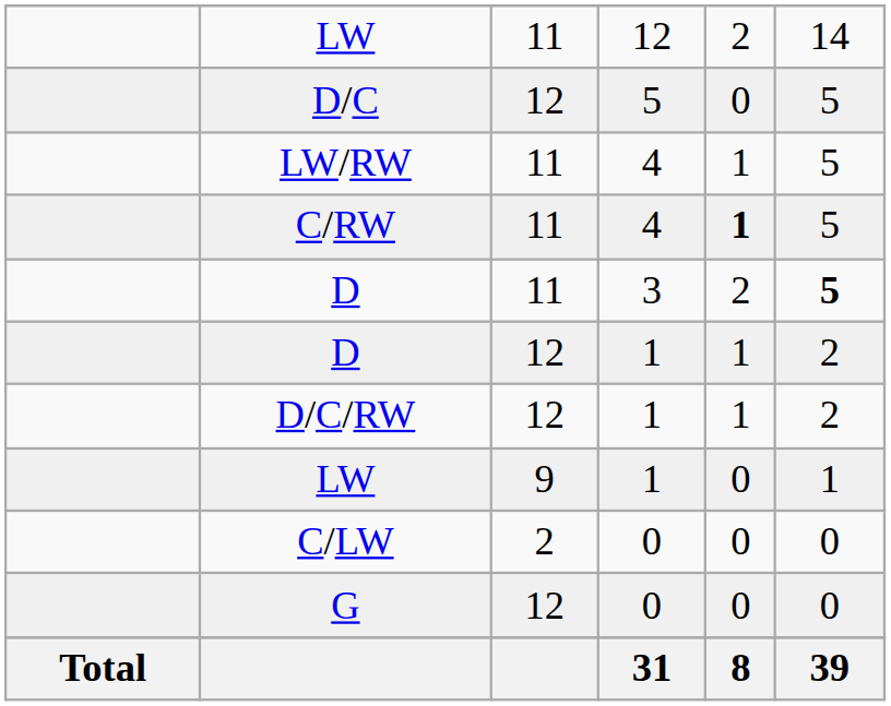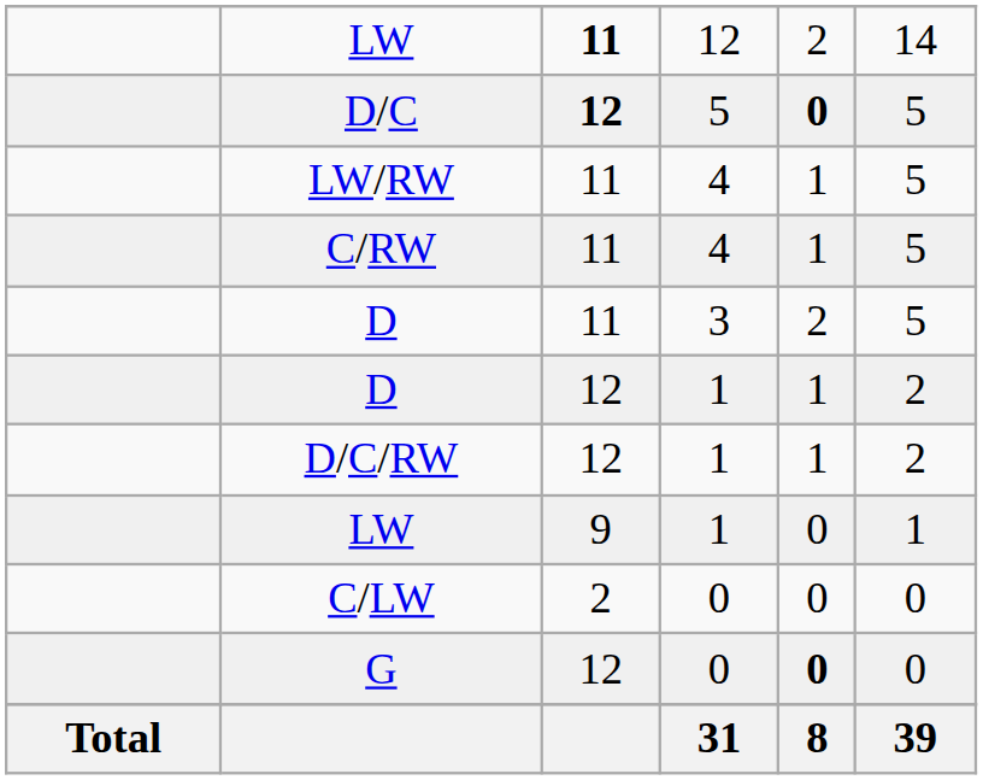LW / 12 | column 3: normal -> bold
D/C | column 3: normal -> bold
D/C | column 5: normal -> bold
C/RW | column 5: bold -> normal
D / 3 | column 6: bold -> normal
G | column 5: normal -> bold
